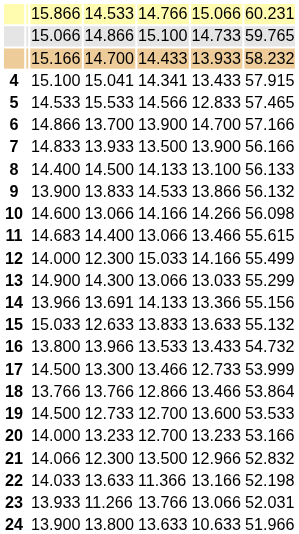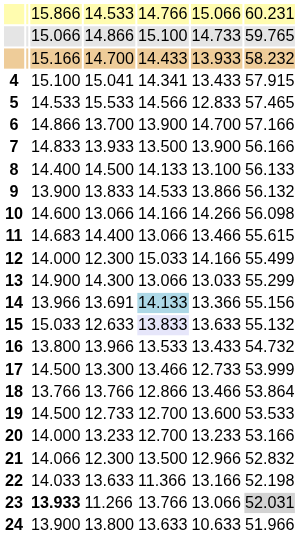14 | column 4: no background -> lightblue background
15 | column 4: no background -> lavender background
23 | column 2: normal -> bold
23 | column 6: no background -> lightgrey background
